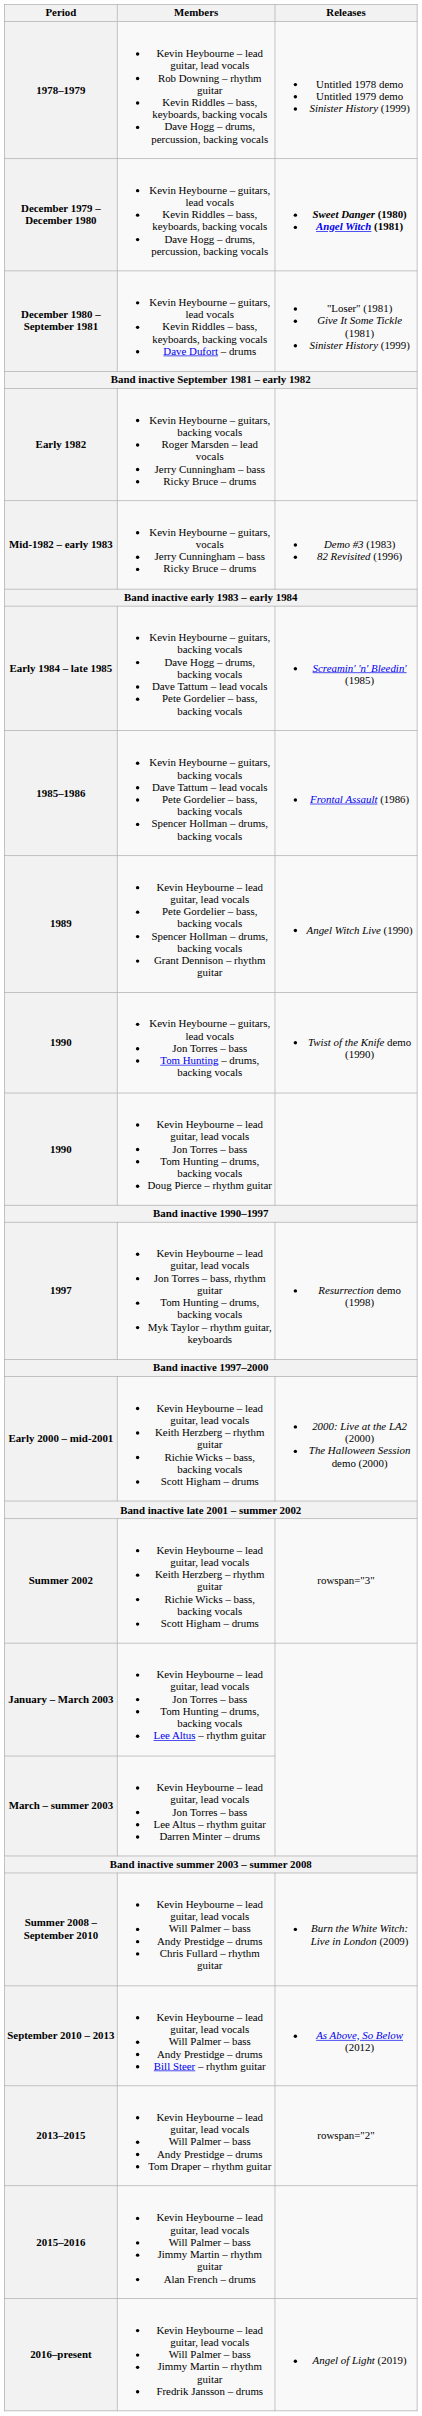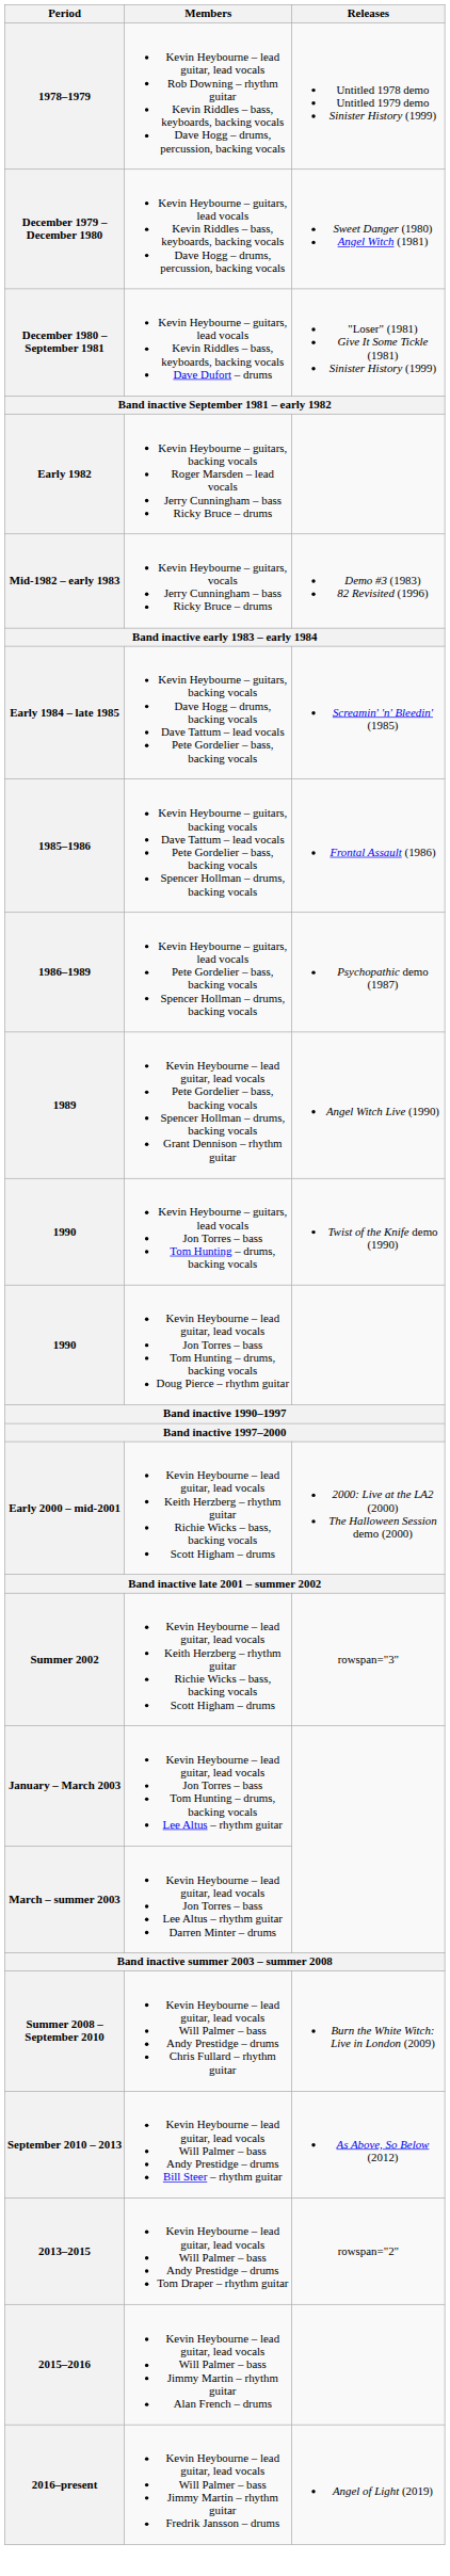December 1979 – December 1980 | Releases: bold -> normal
+ row: 1986–1989 | Kevin Heybourne – guitars, lead vocals Pete Gordelier – bass, backing vocals Spencer Hollman – drums, backing vocals | Psychopathic demo (1987)
- row: 1997 | Kevin Heybourne – lead guitar, lead vocals Jon Torres – bass, rhythm guitar Tom Hunting – drums, backing vocals Myk Taylor – rhythm guitar, keyboards | Resurrection demo (1998)
